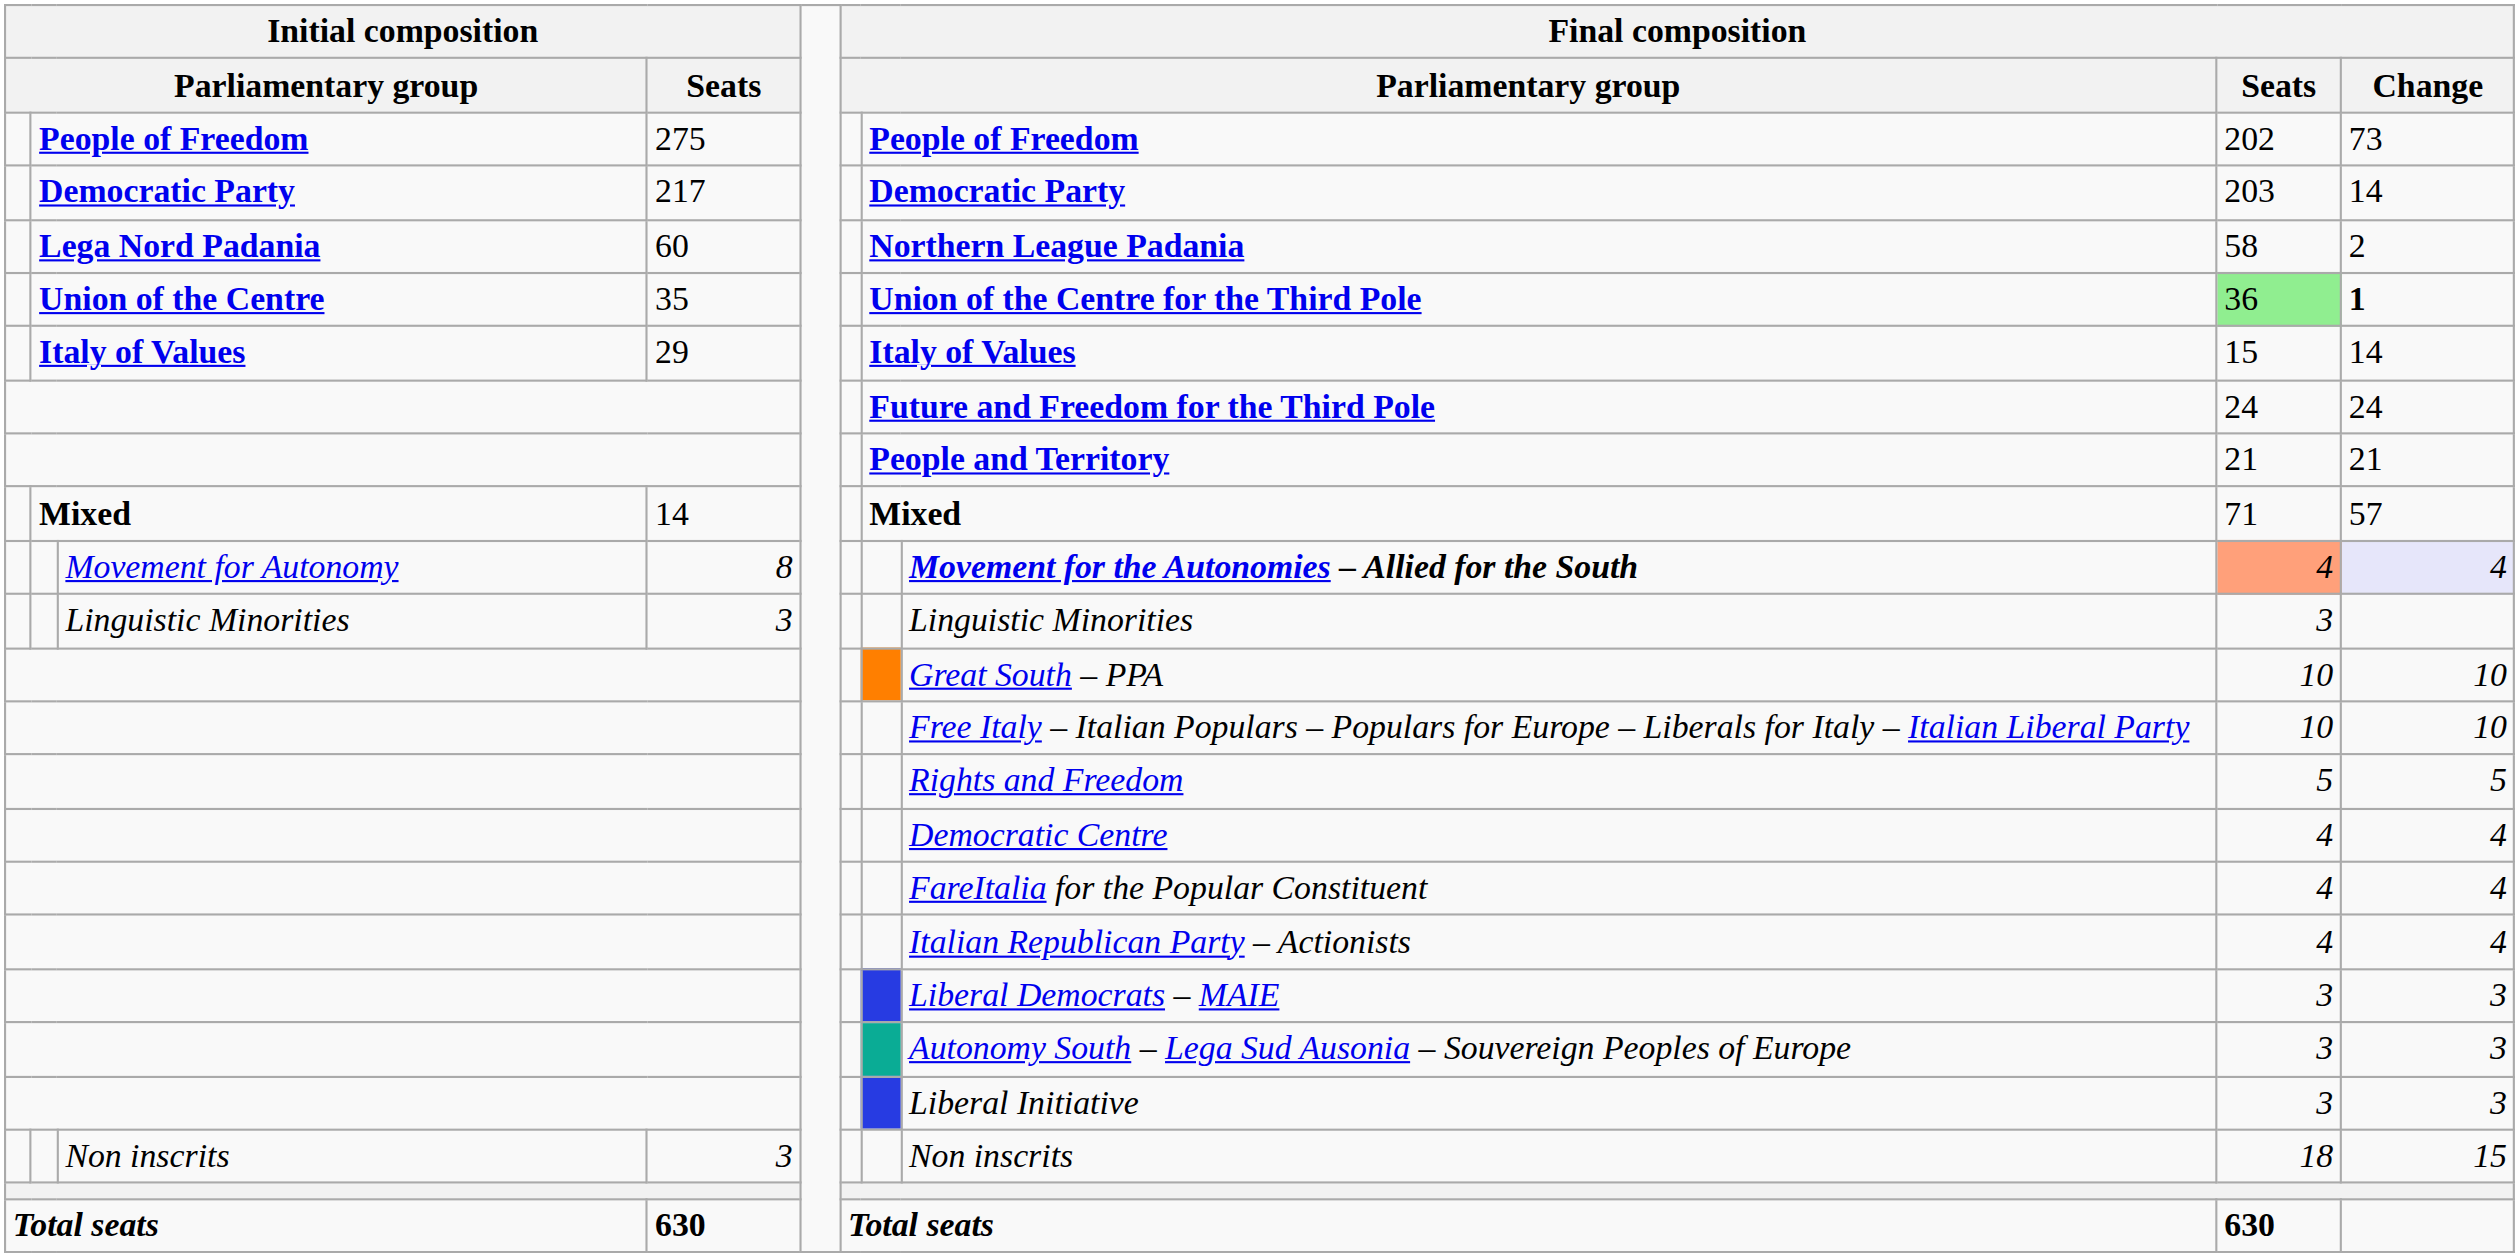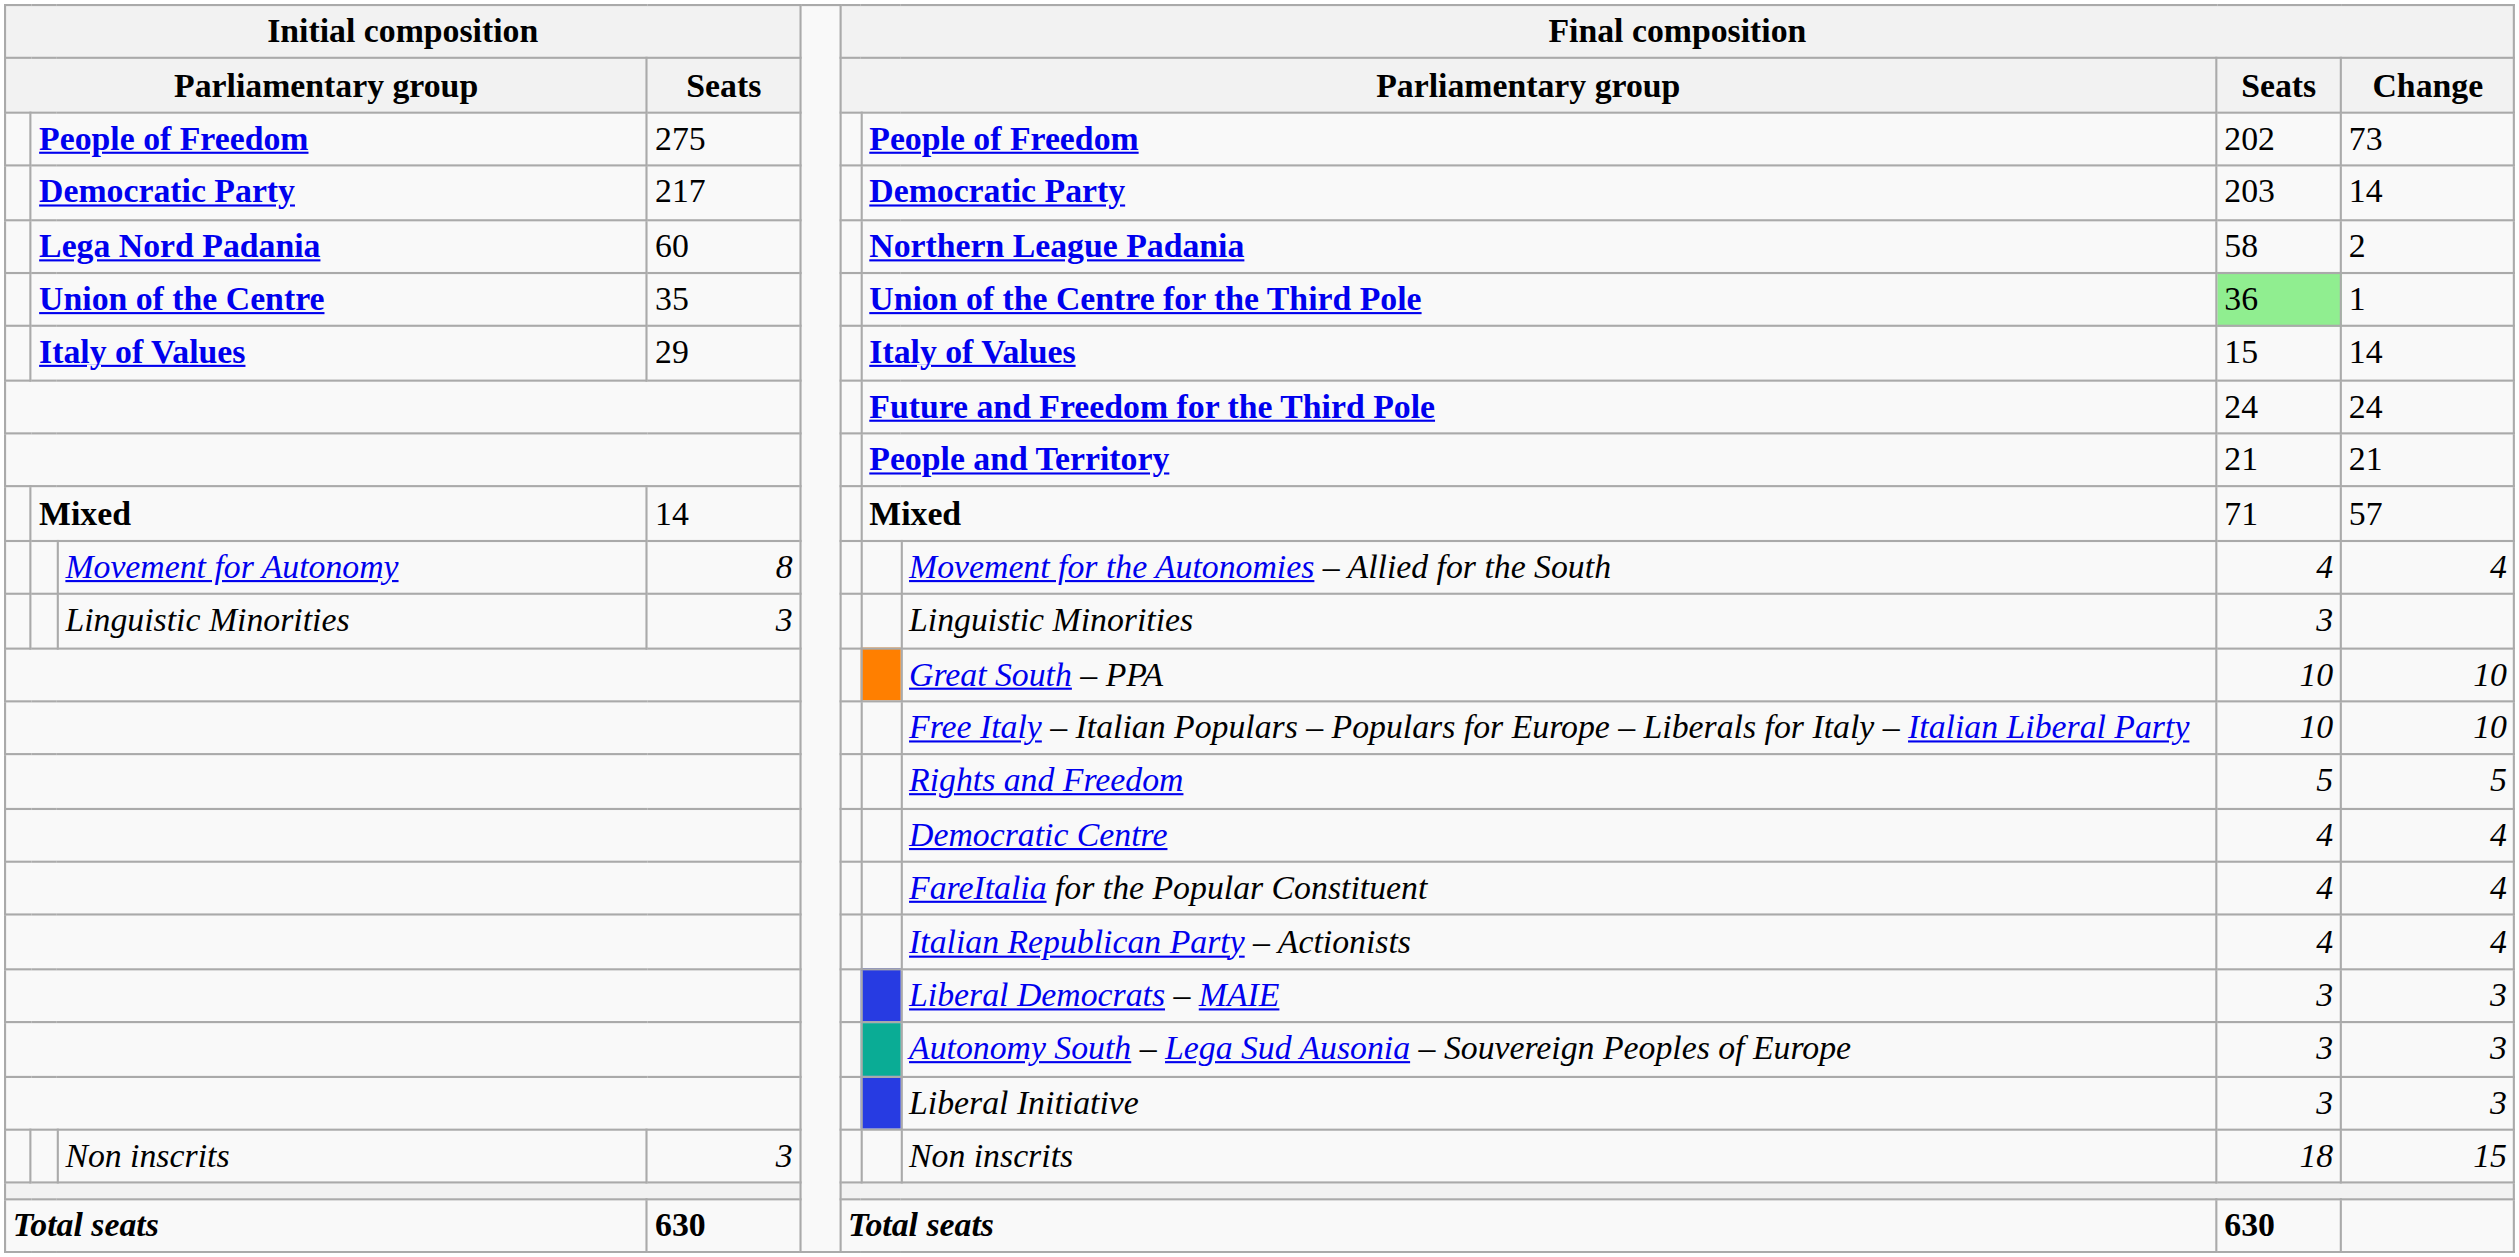Union of the Centre | Final composition / Change: bold -> normal
Movement for Autonomy | column 8: bold -> normal
Movement for Autonomy | Final composition / Seats: lightsalmon background -> no background
Movement for Autonomy | Final composition / Change: lavender background -> no background
